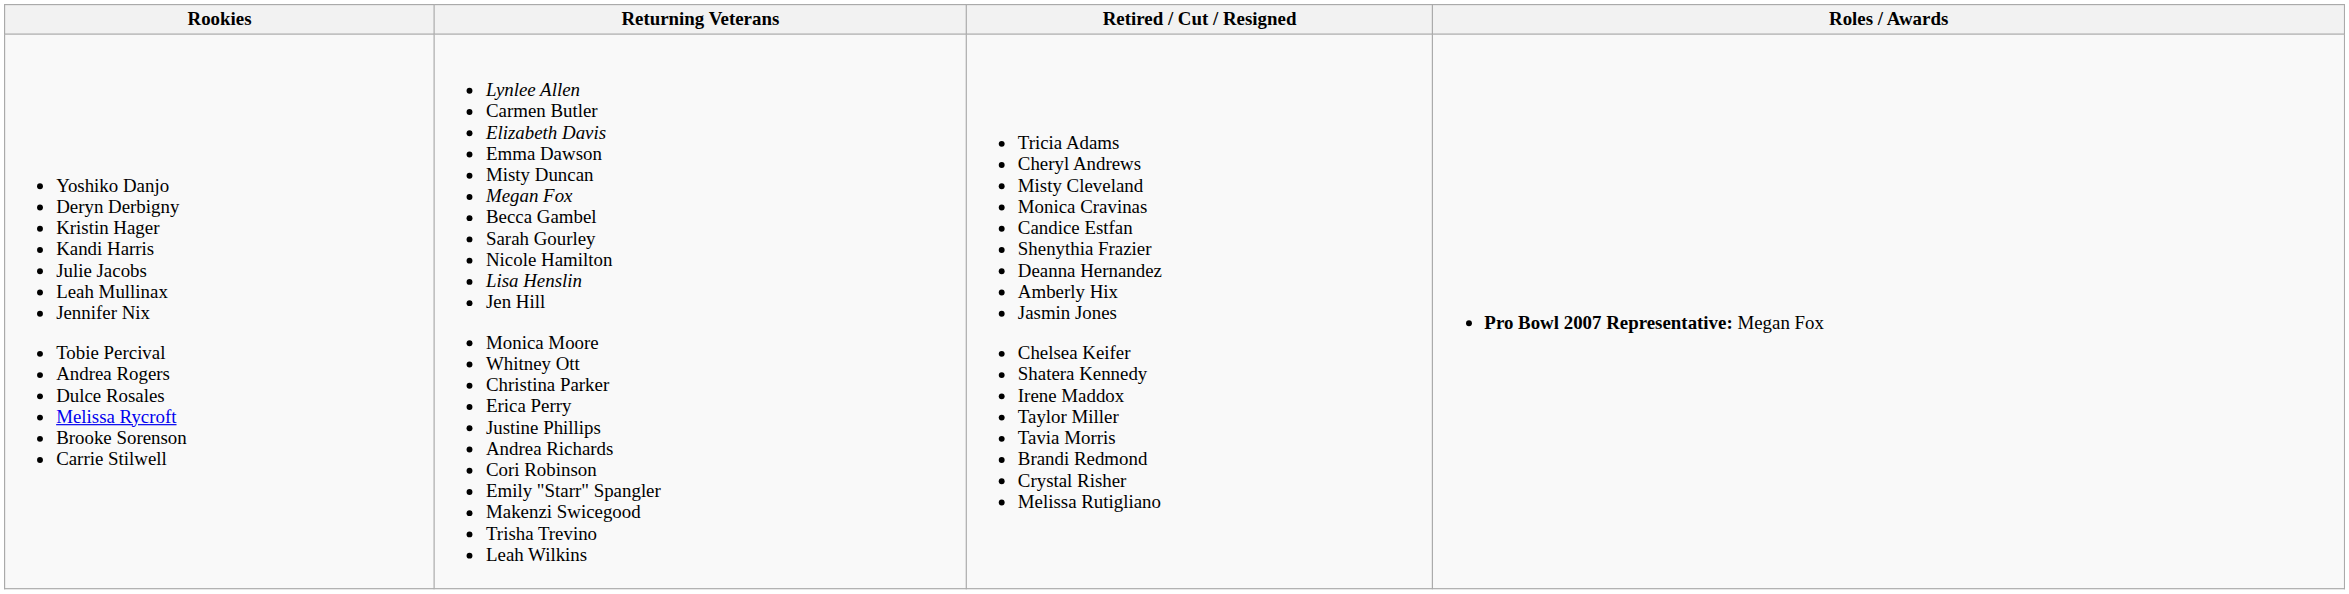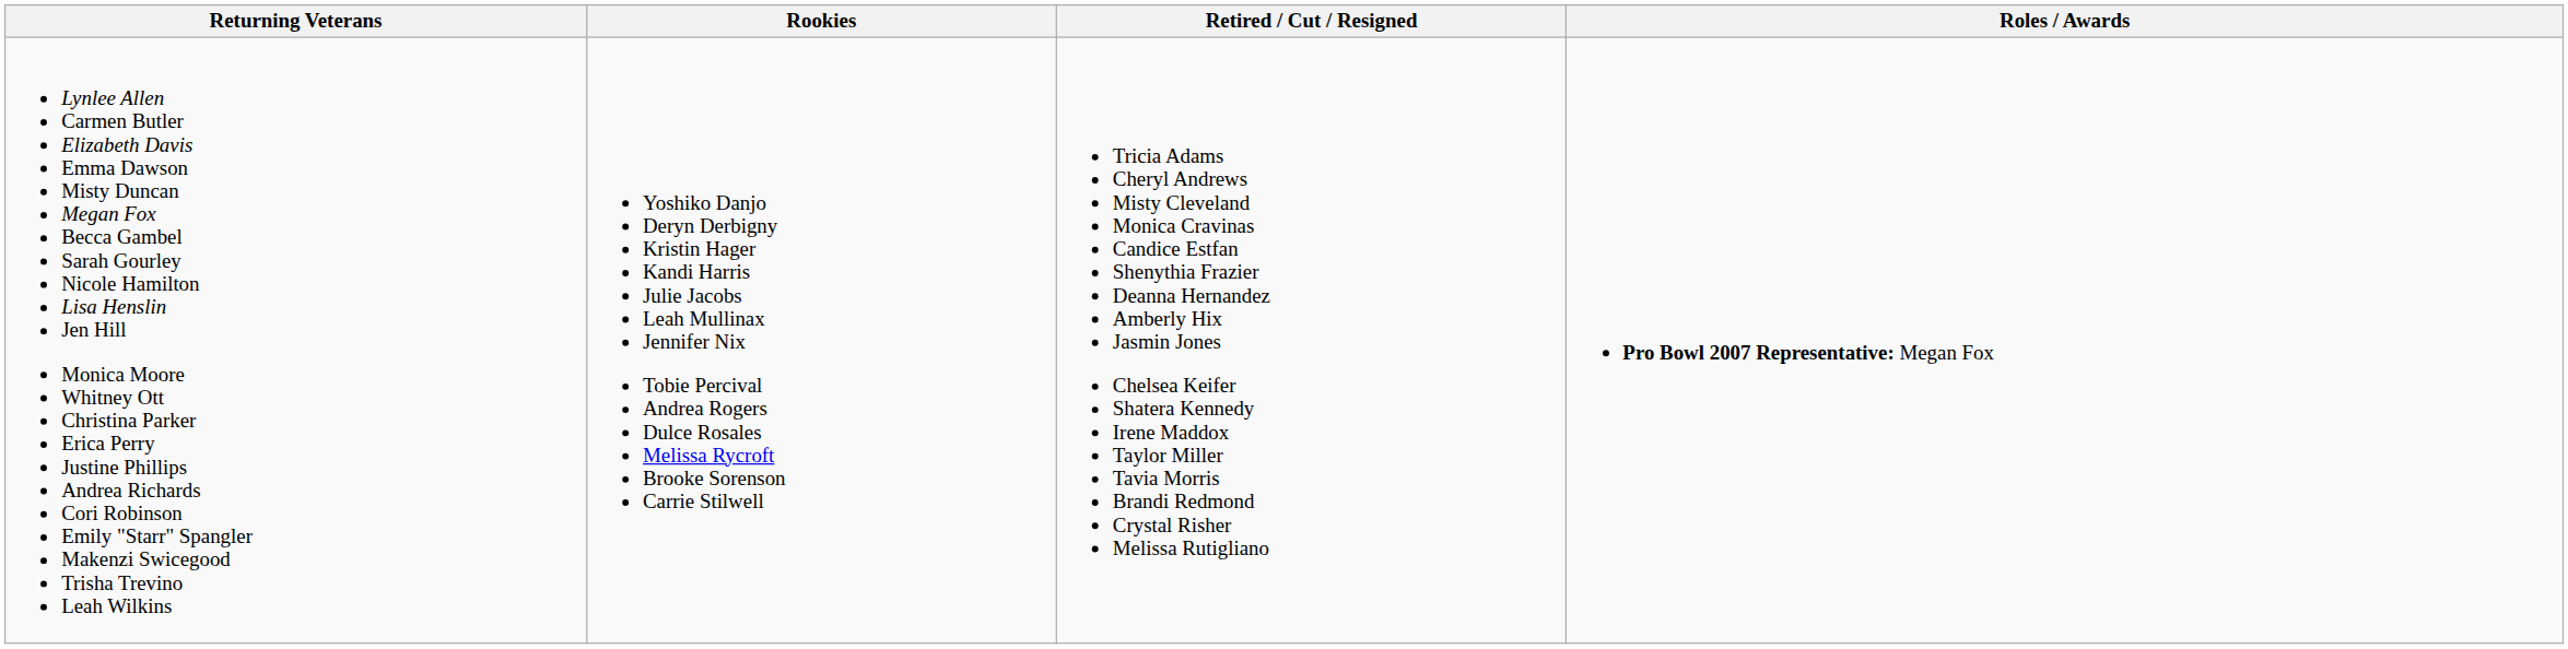columns swapped: Returning Veterans <-> Rookies
